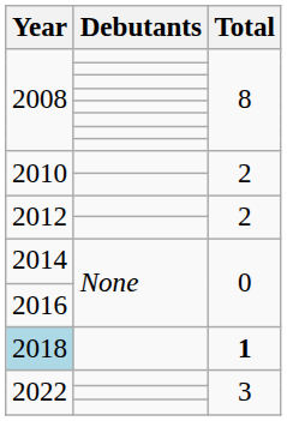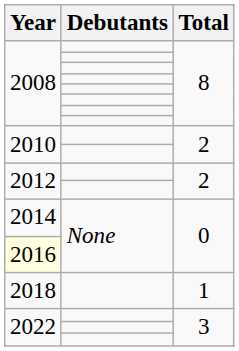2016 | Year: no background -> lightyellow background
2018 | Year: lightblue background -> no background
2018 | Total: bold -> normal
